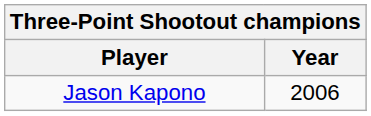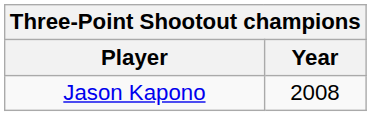Jason Kapono | Year: 2006 -> 2008
